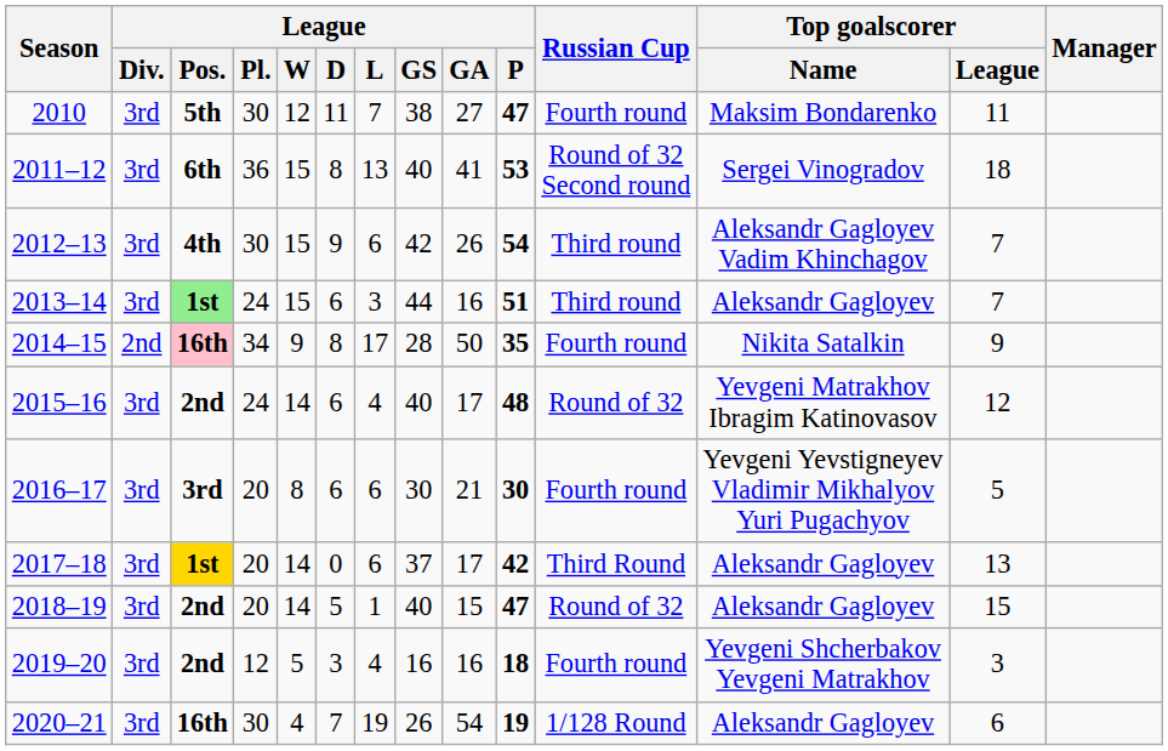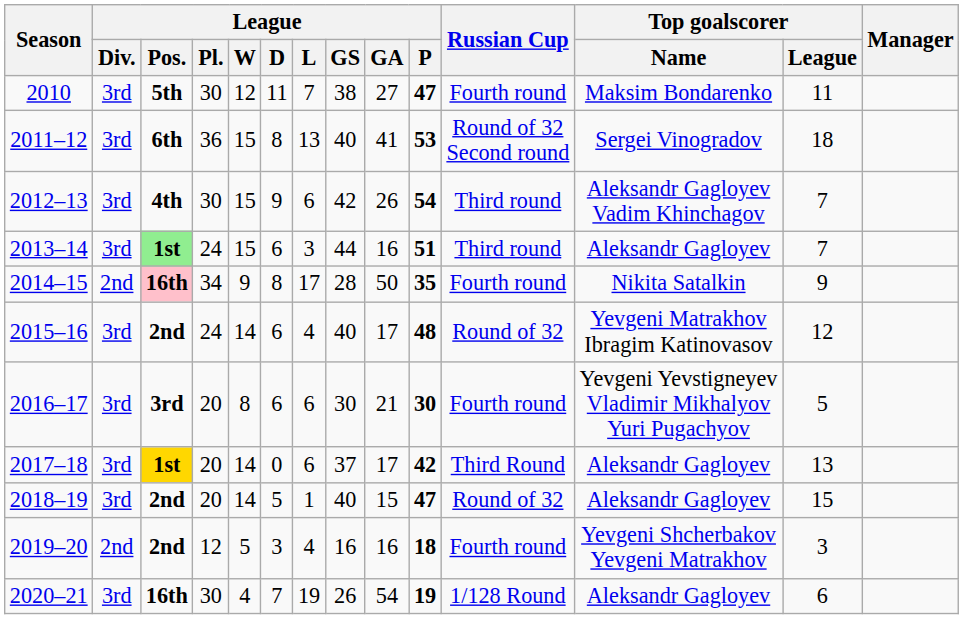2019–20 | League / Div.: 3rd -> 2nd
